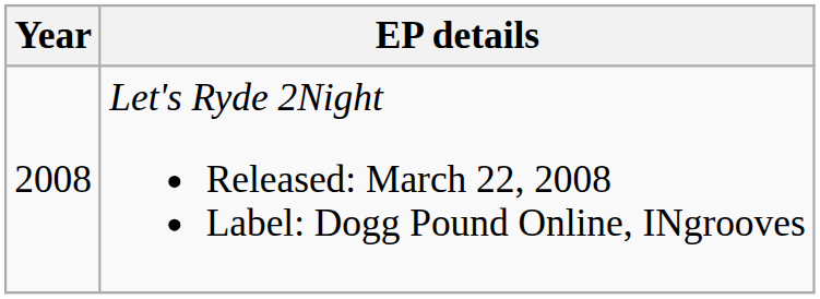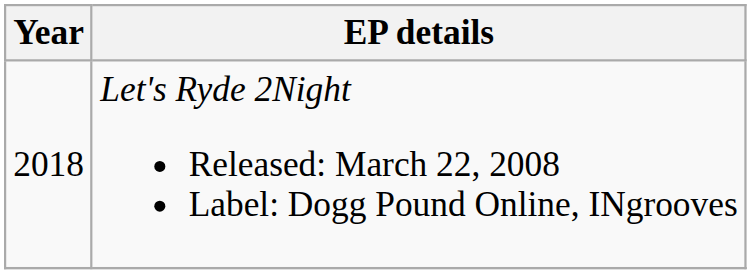row 2 | Year: 2008 -> 2018
